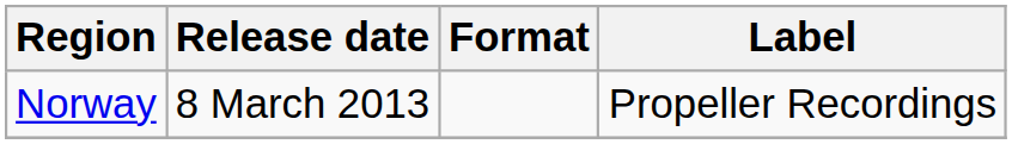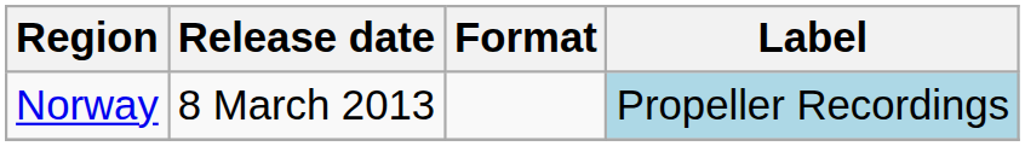Norway | Label: no background -> lightblue background
